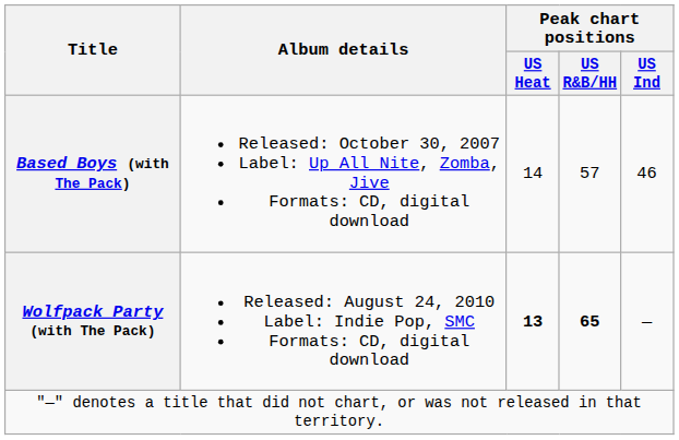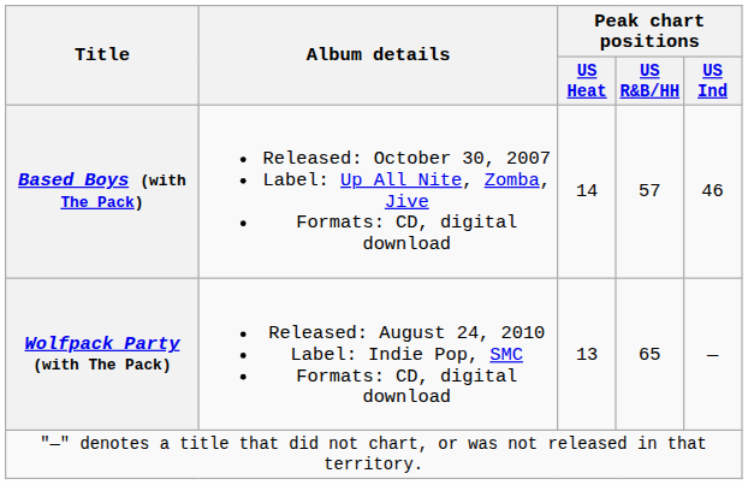Wolfpack Party (with The Pack) | Peak chart positions / US Heat: bold -> normal
Wolfpack Party (with The Pack) | Peak chart positions / US R&B/HH: bold -> normal
